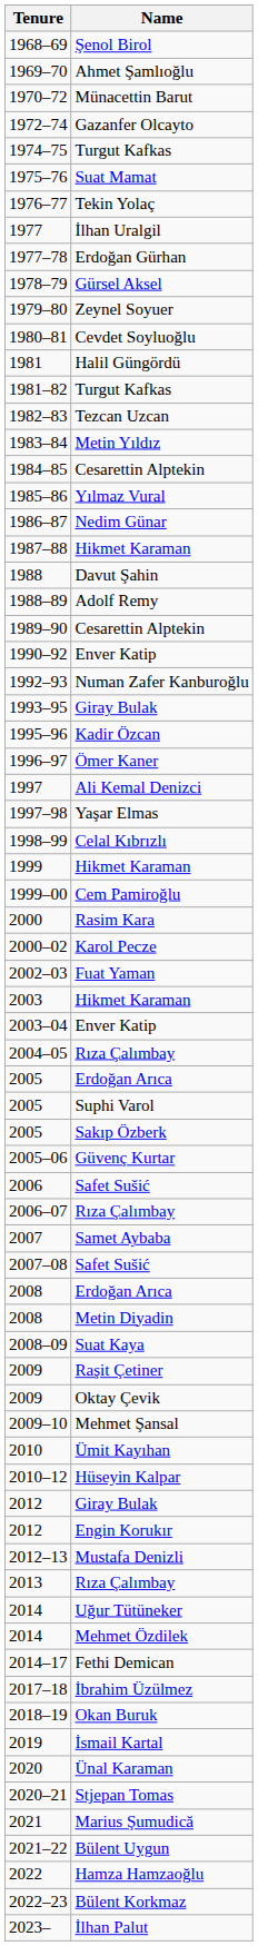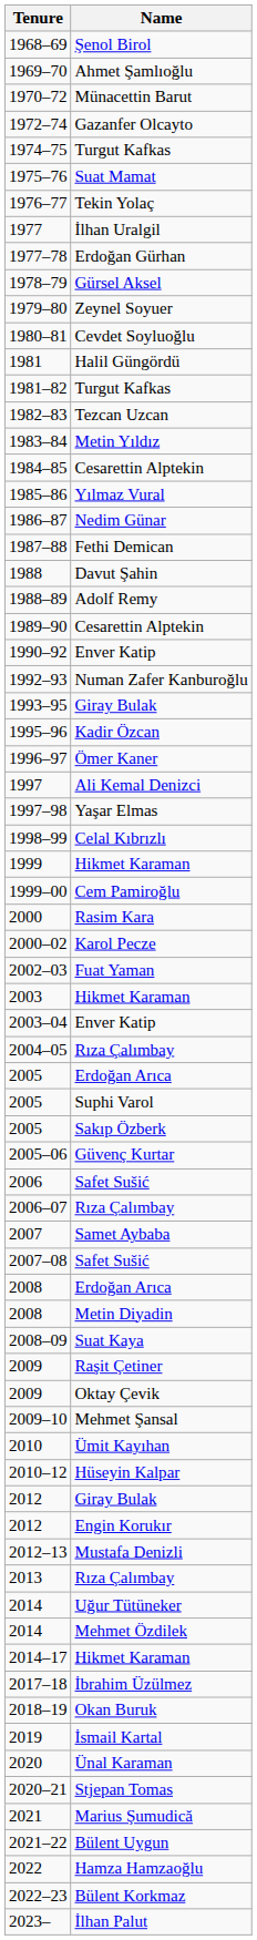row 21 | Name: Hikmet Karaman -> Fethi Demican
row 63 | Name: Fethi Demican -> Hikmet Karaman
